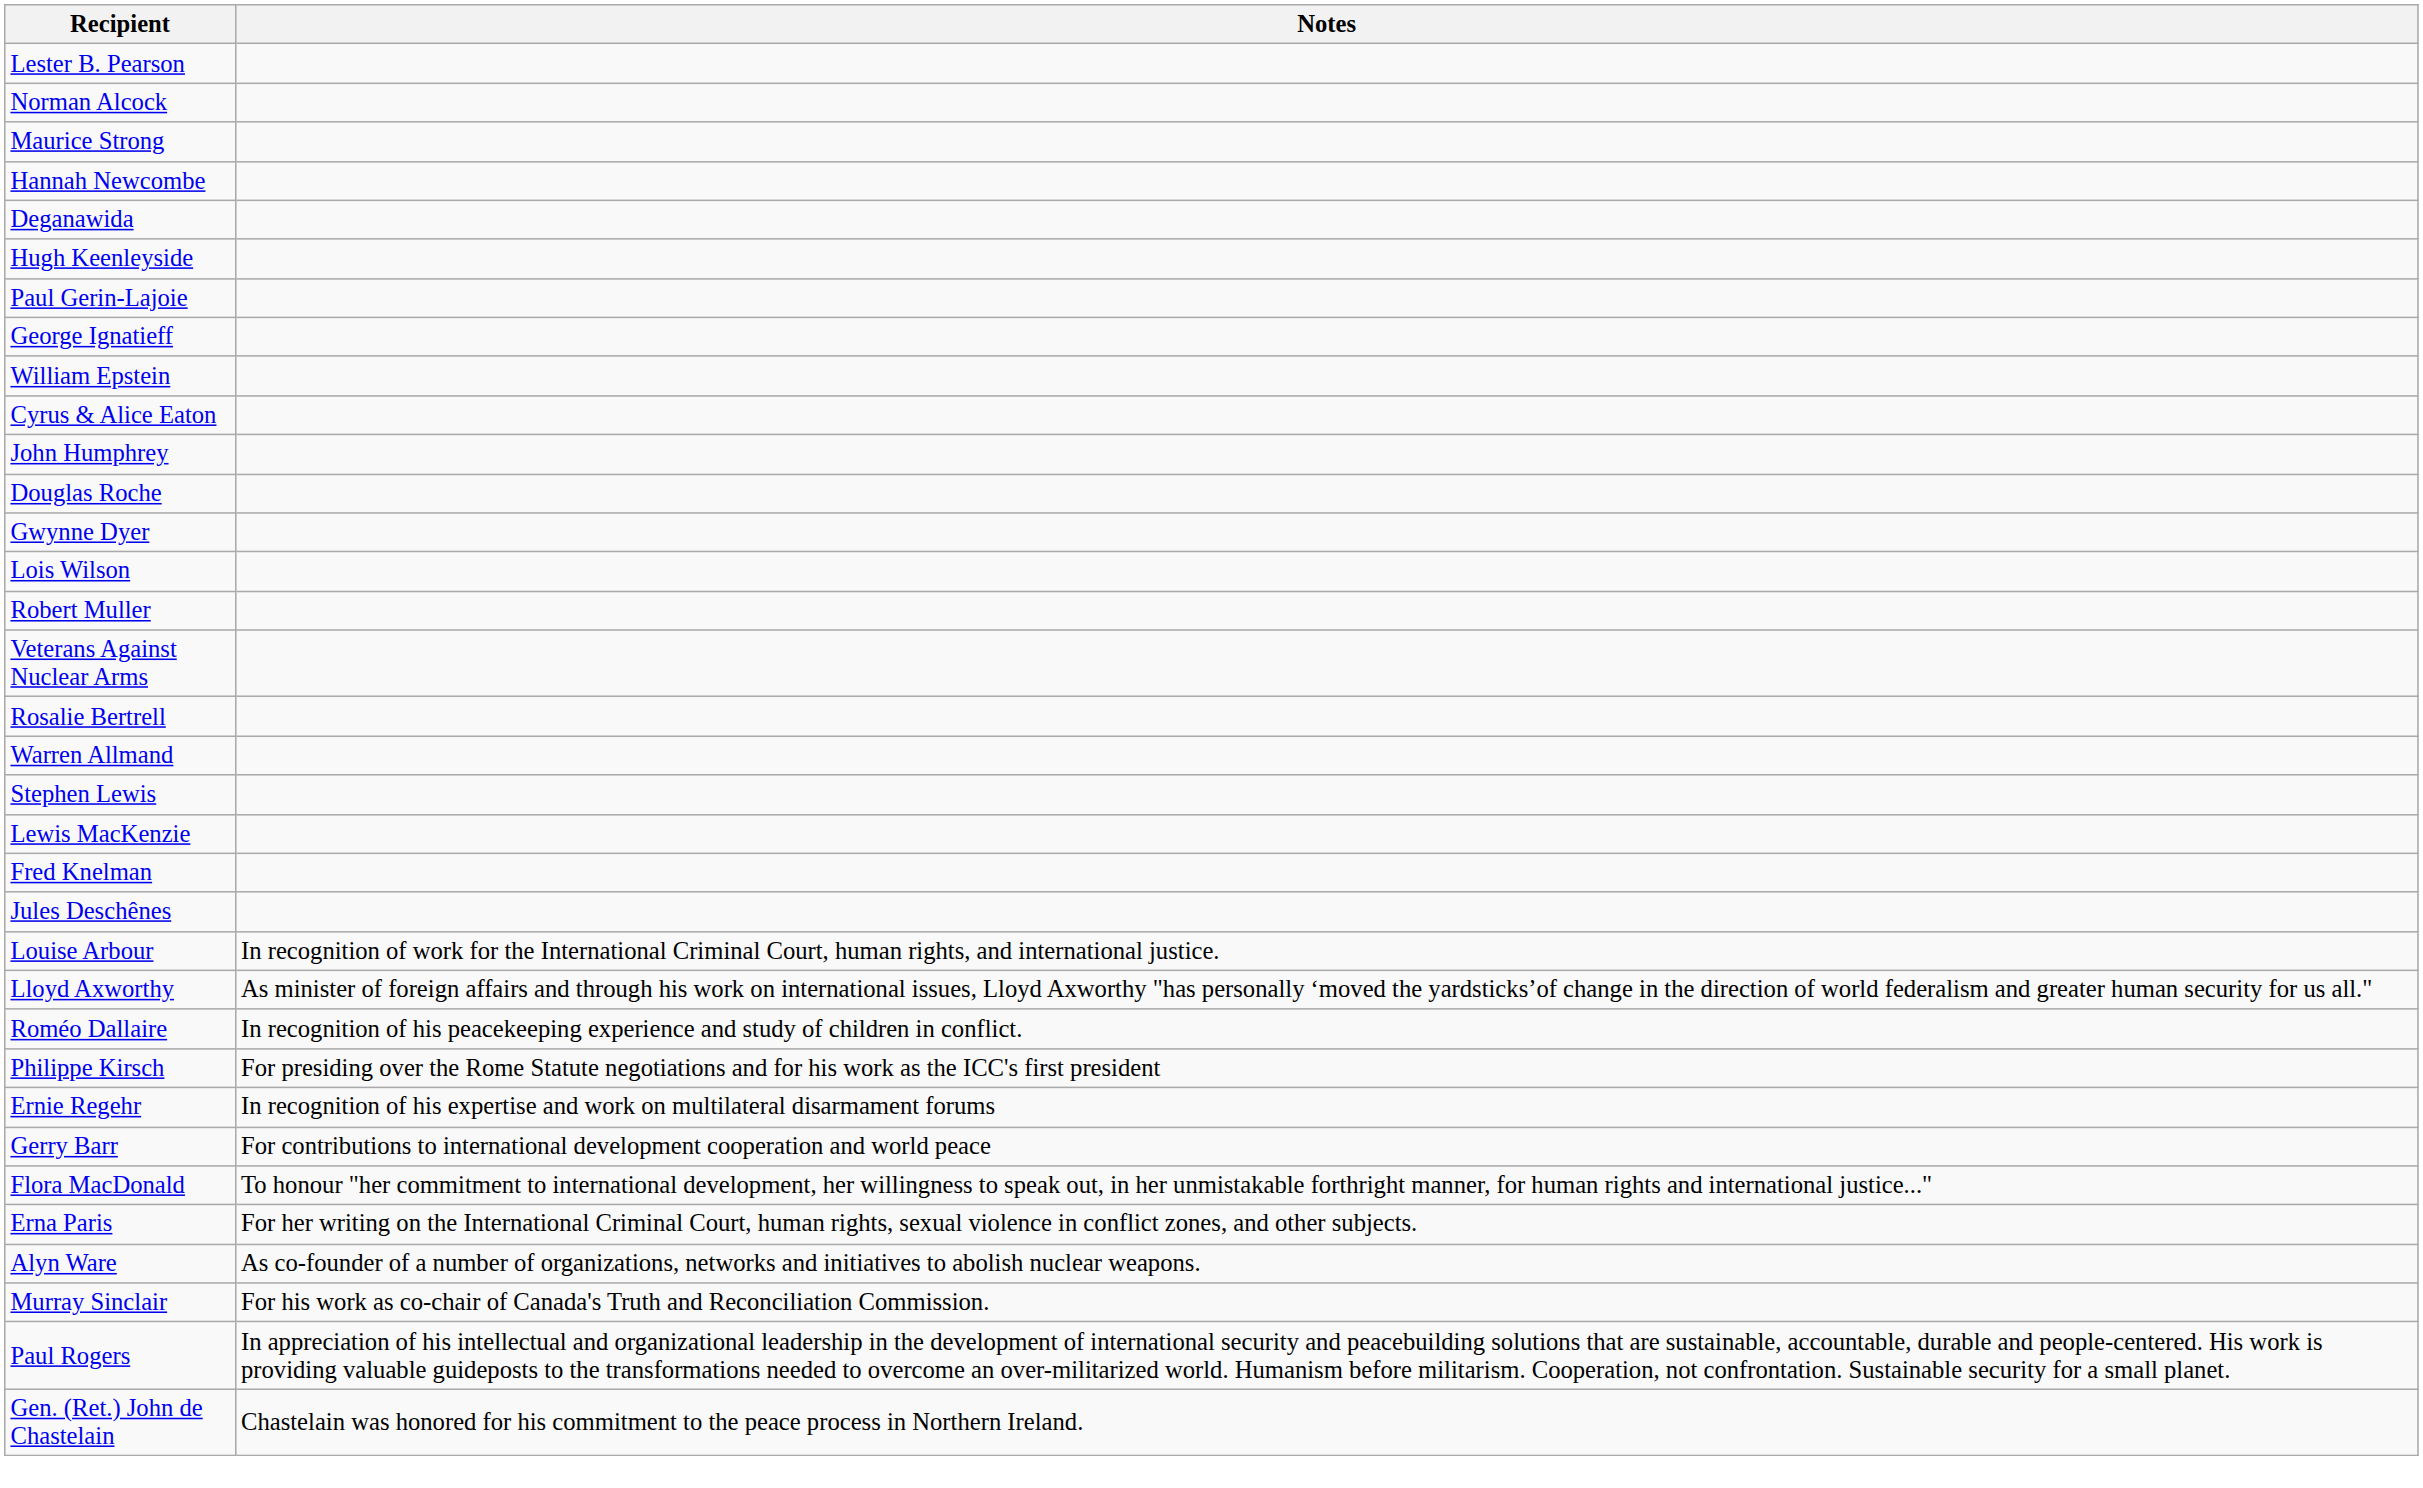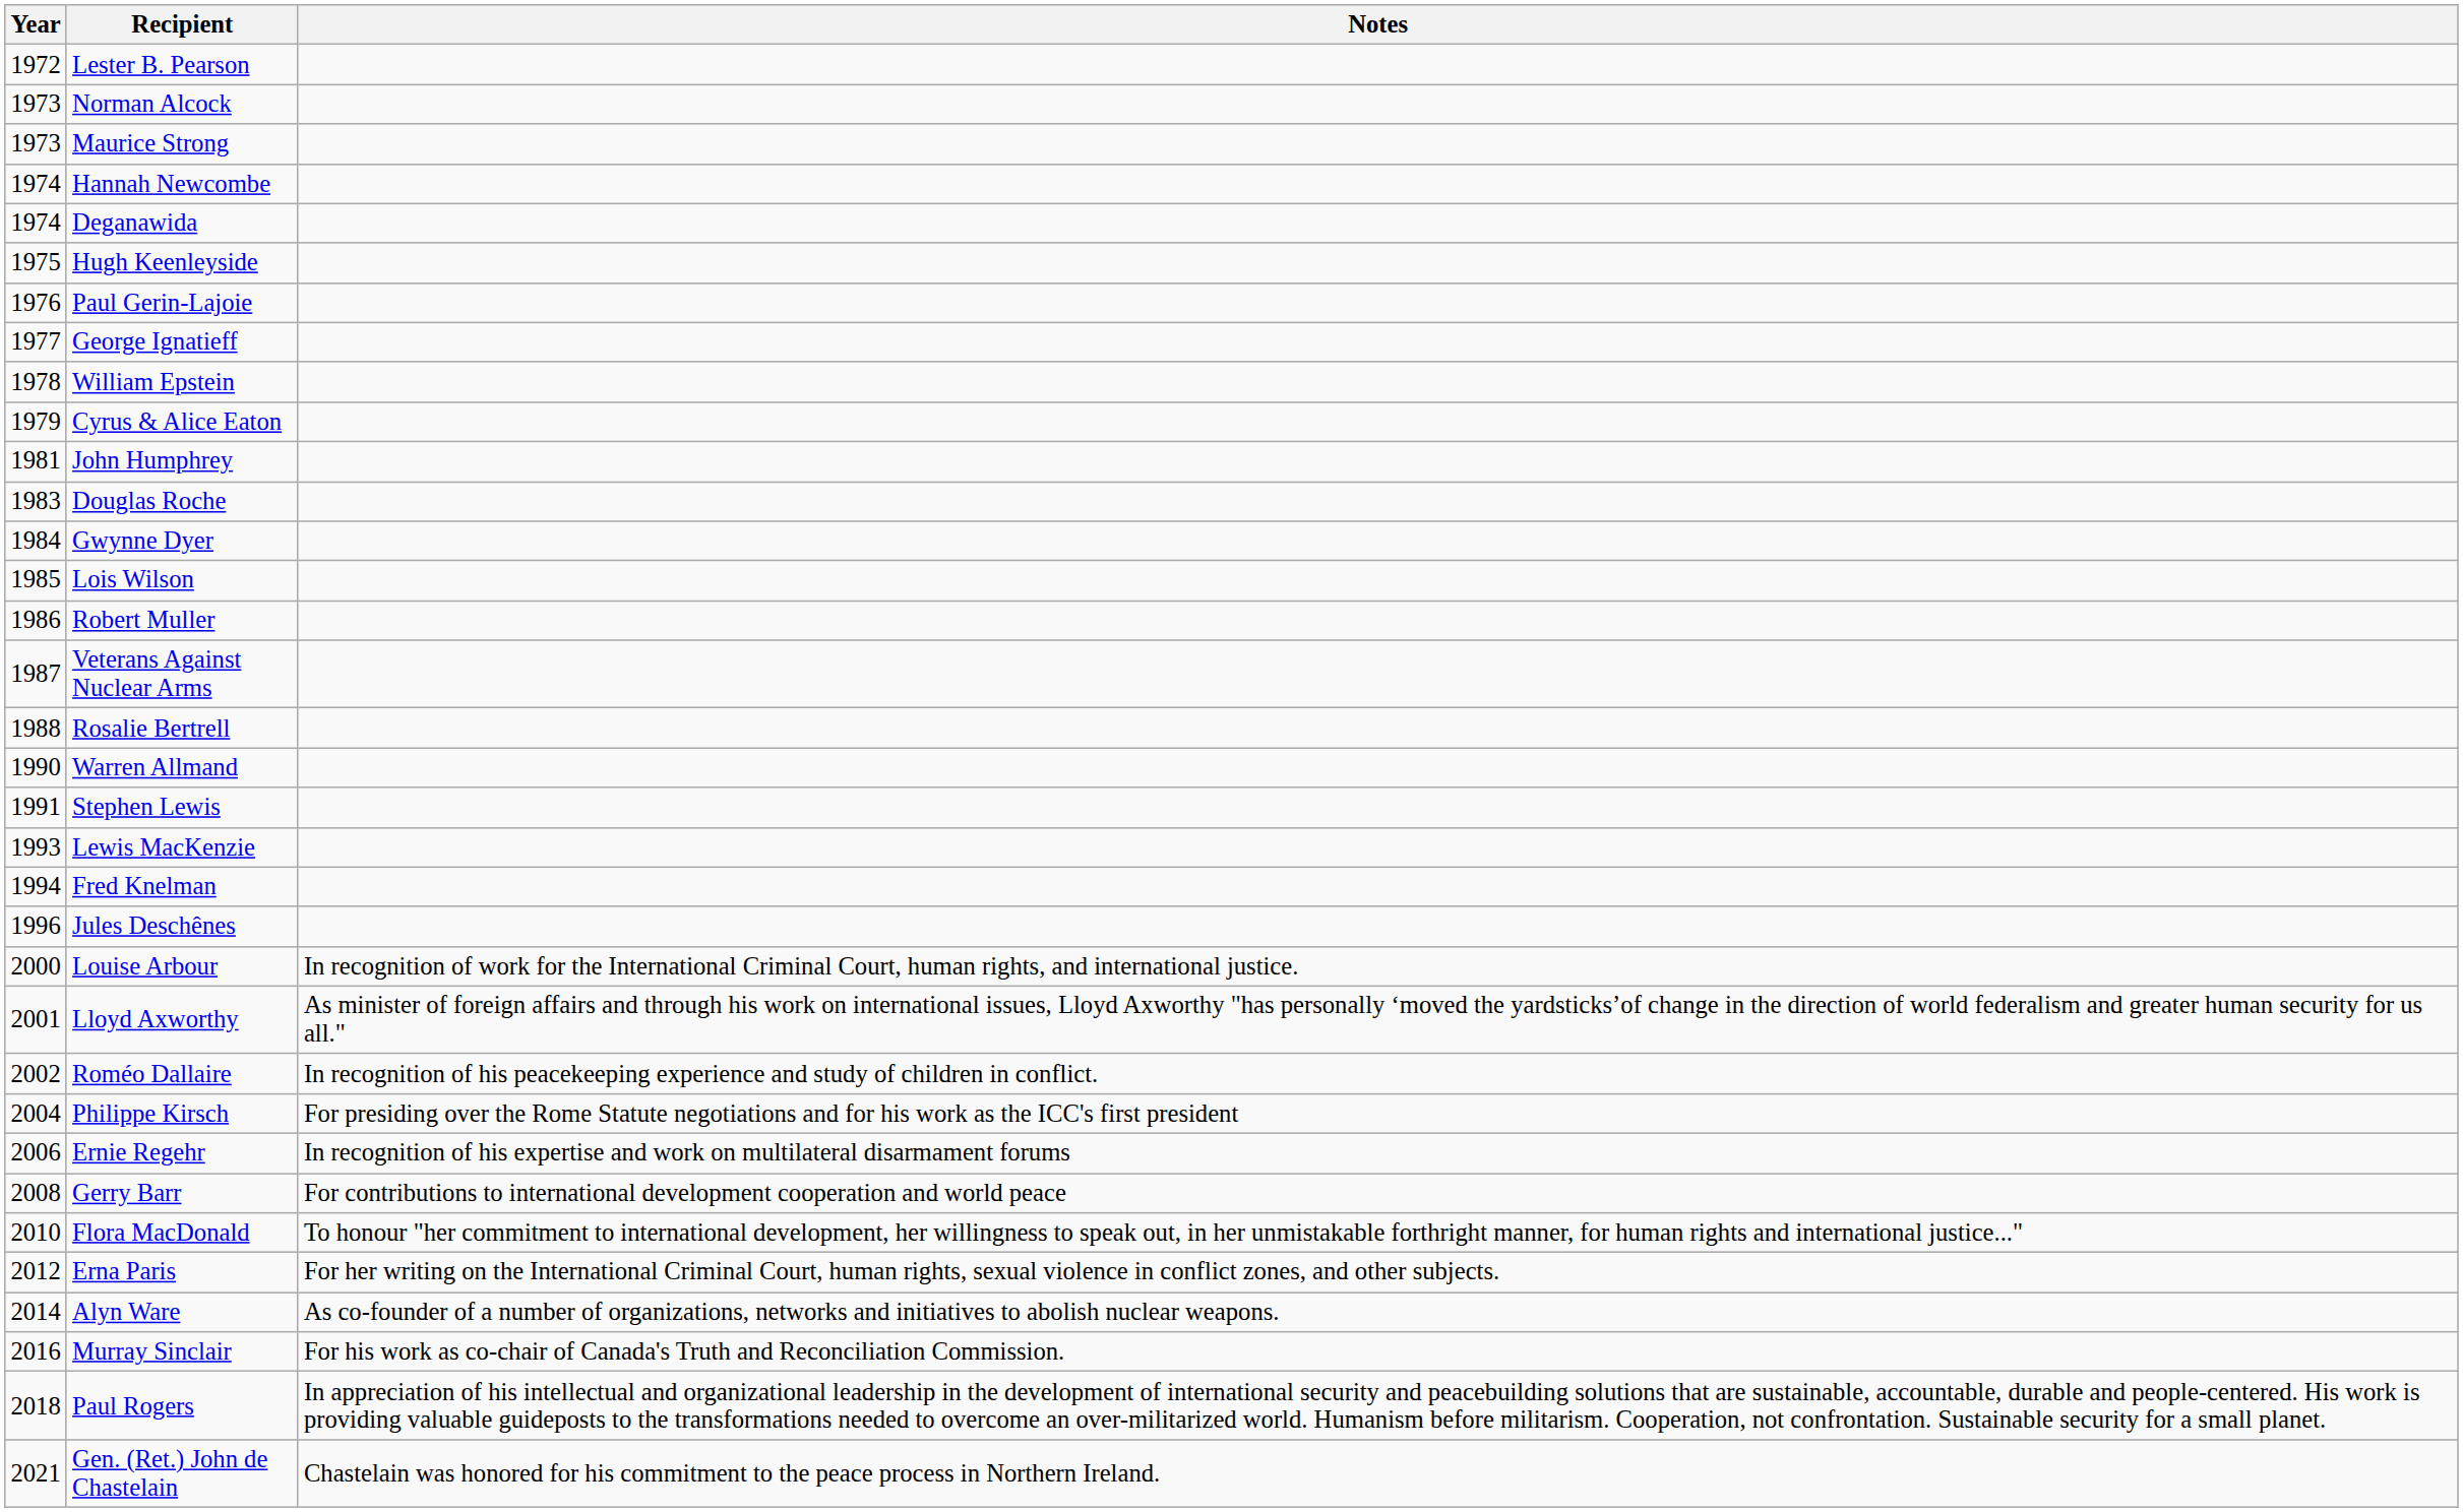+ column: Year | 1972 | 1973 | 1973 | 1974 | 1974 | 1975 | 1976 | 1977 | 1978 | 1979 | 1981 | 1983 | 1984 | 1985 | 1986 | 1987 | 1988 | 1990 | 1991 | 1993 | 1994 | 1996 | 2000 | 2001 | 2002 | 2004 | 2006 | 2008 | 2010 | 2012 | 2014 | 2016 | 2018 | 2021
